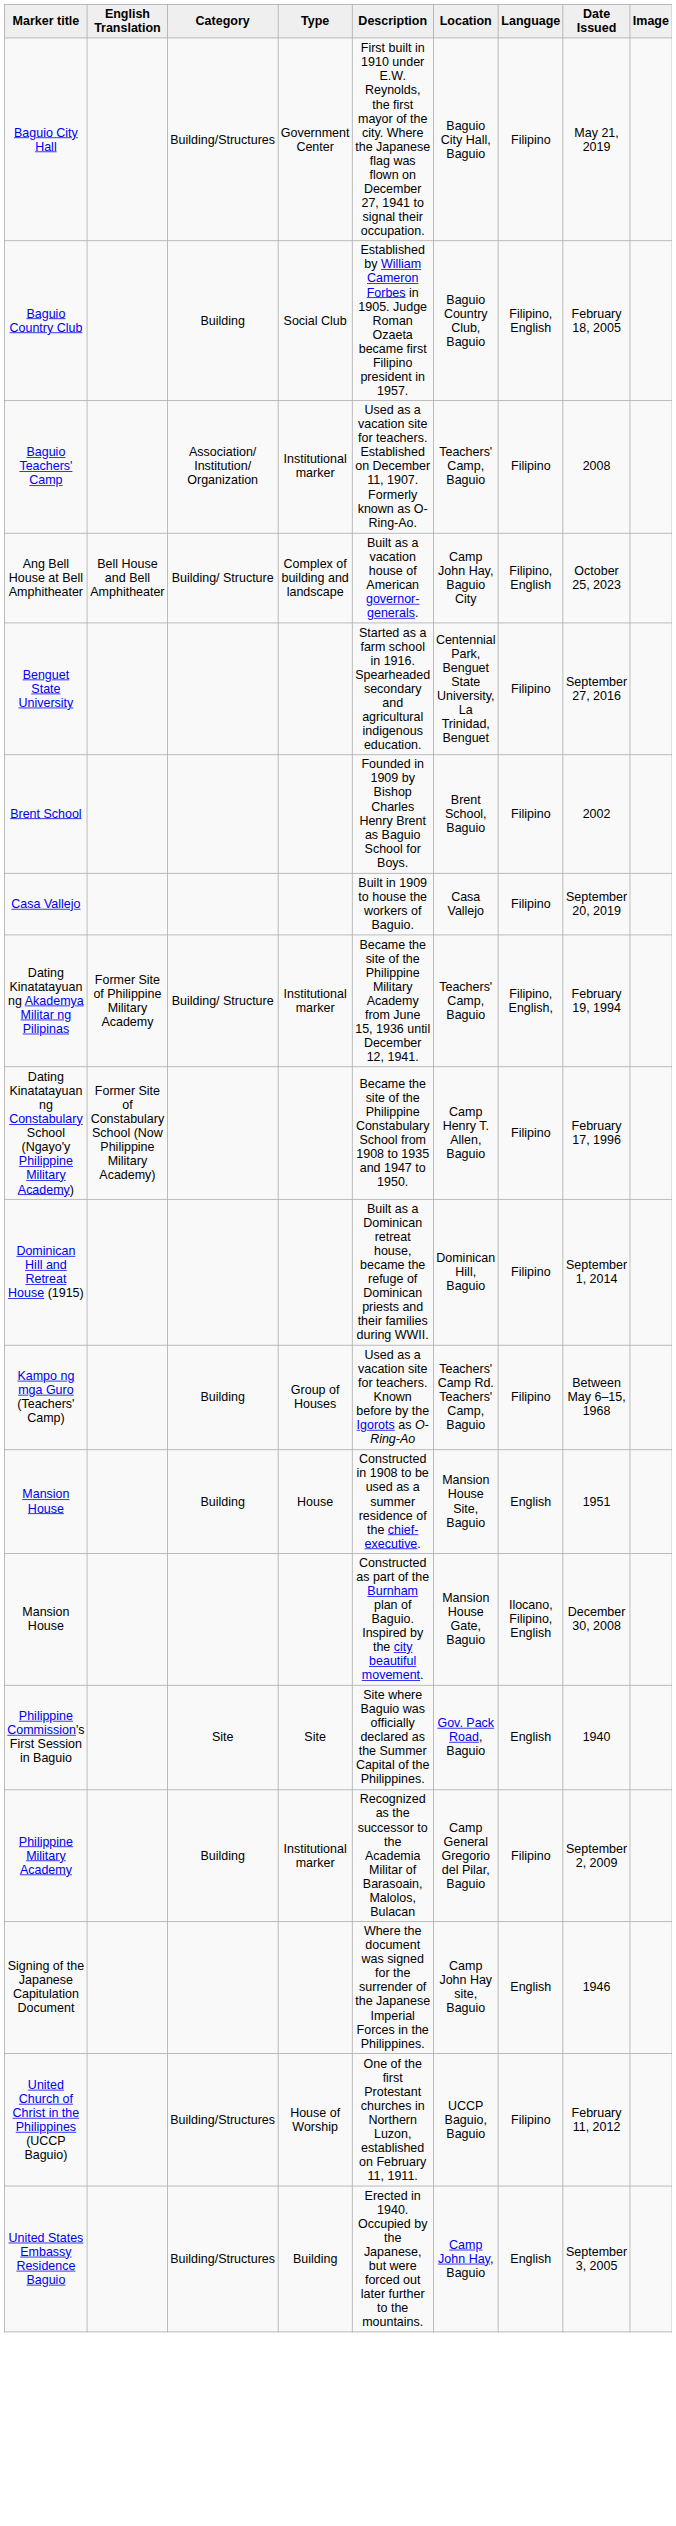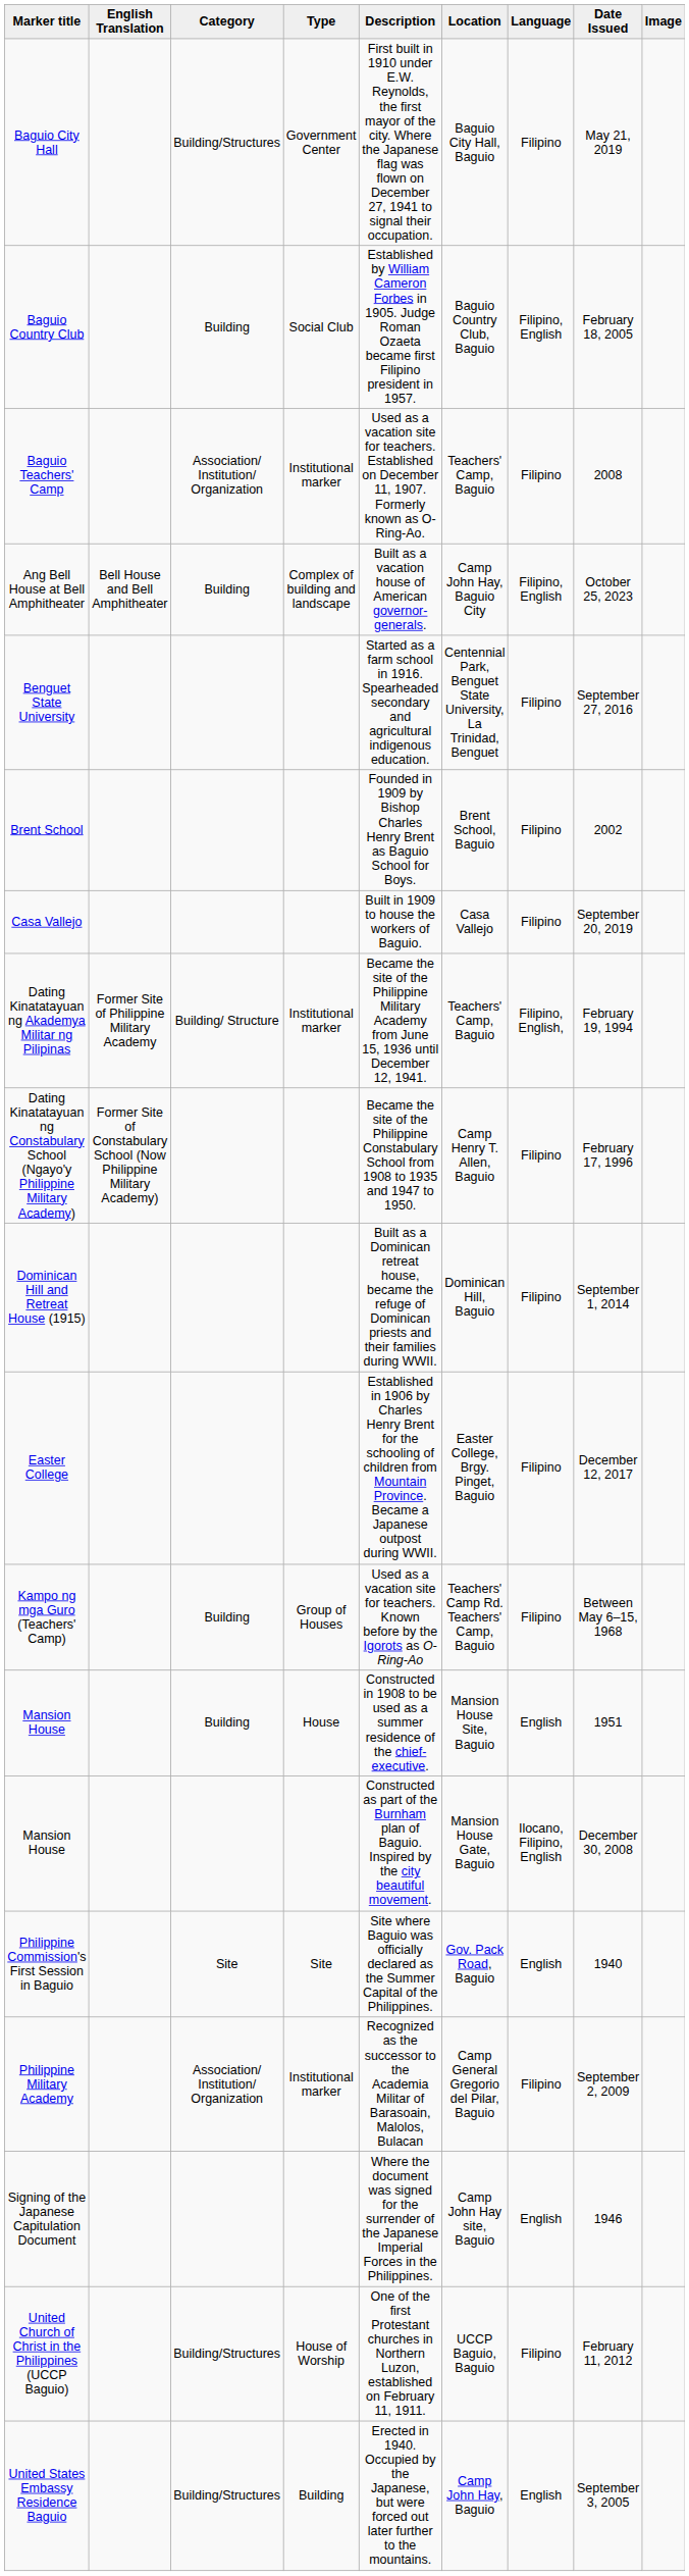Ang Bell House at Bell Amphitheater | Category: Building/ Structure -> Building
+ row: Easter College | Established in 1906 by Charles Henry Brent for the schooling of children from Mountain Province. Became a Japanese outpost during WWII. | Easter College, Brgy. Pinget, Baguio | Filipino | December 12, 2017
Philippine Military Academy | Category: Building -> Association/ Institution/ Organization
